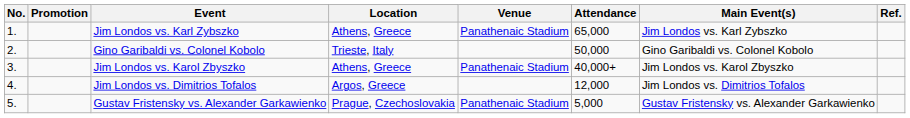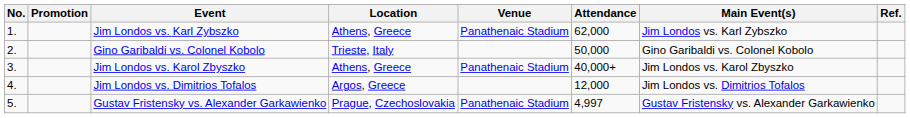row 2 | Attendance: 65,000 -> 62,000
row 6 | Attendance: 5,000 -> 4,997
